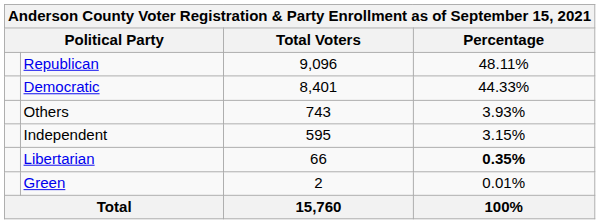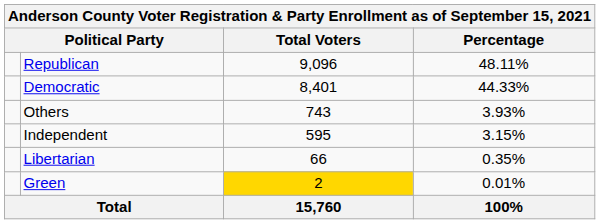Libertarian | Percentage: bold -> normal
Green | Total Voters: no background -> gold background
